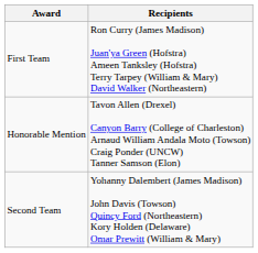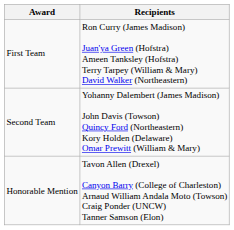rows swapped: Second Team <-> Honorable Mention
